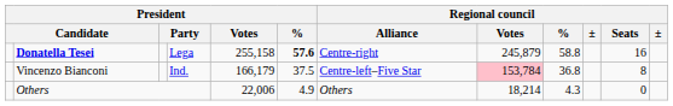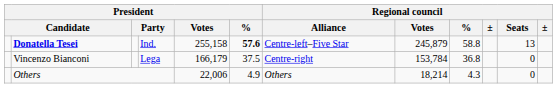Donatella Tesei | column 4: Lega -> Ind.
Donatella Tesei | Regional council / Alliance: Centre-right -> Centre-left–Five Star
Donatella Tesei | Regional council / Seats: 16 -> 13
Vincenzo Bianconi | column 4: Ind. -> Lega
Vincenzo Bianconi | Regional council / Alliance: Centre-left–Five Star -> Centre-right
Vincenzo Bianconi | Regional council / Votes: pink background -> no background
Vincenzo Bianconi | Regional council / Seats: 8 -> 0
